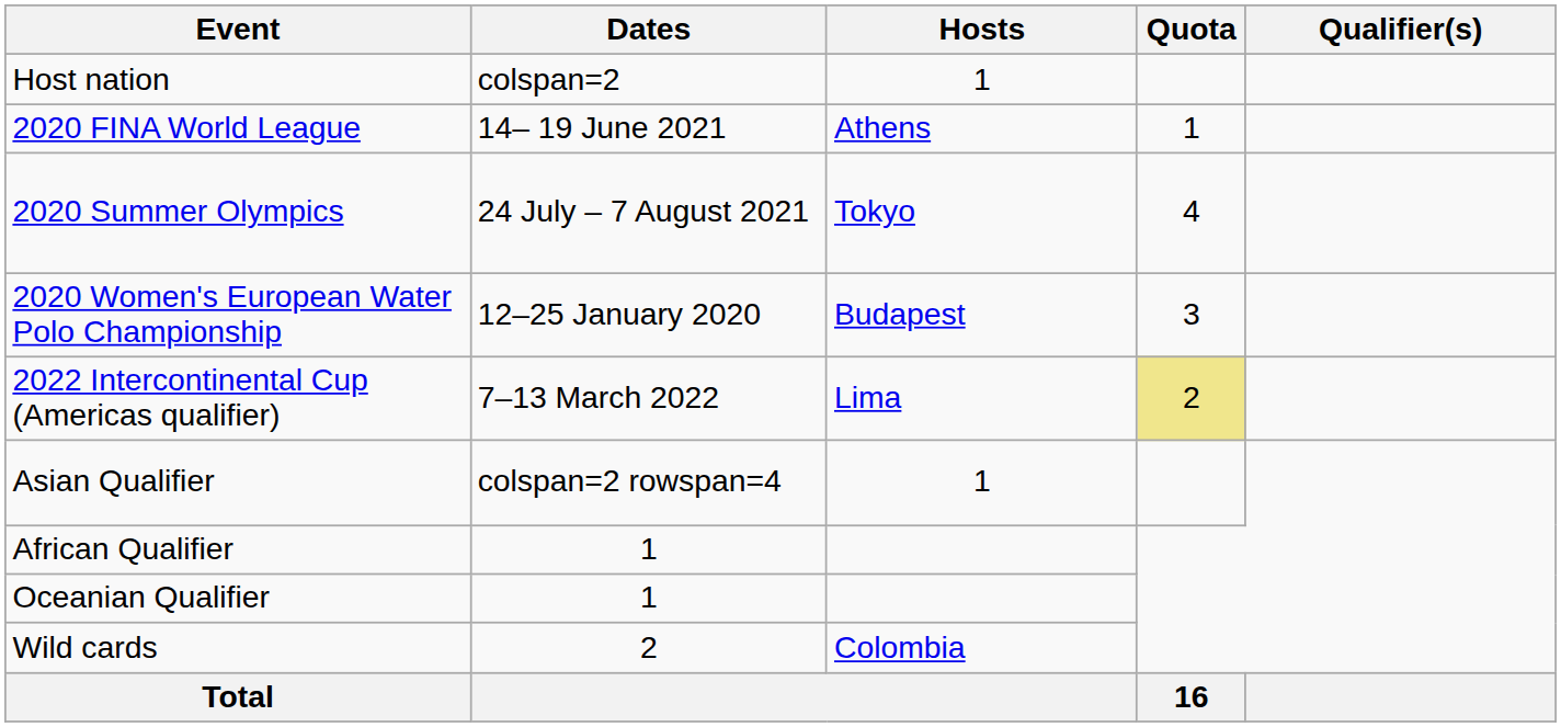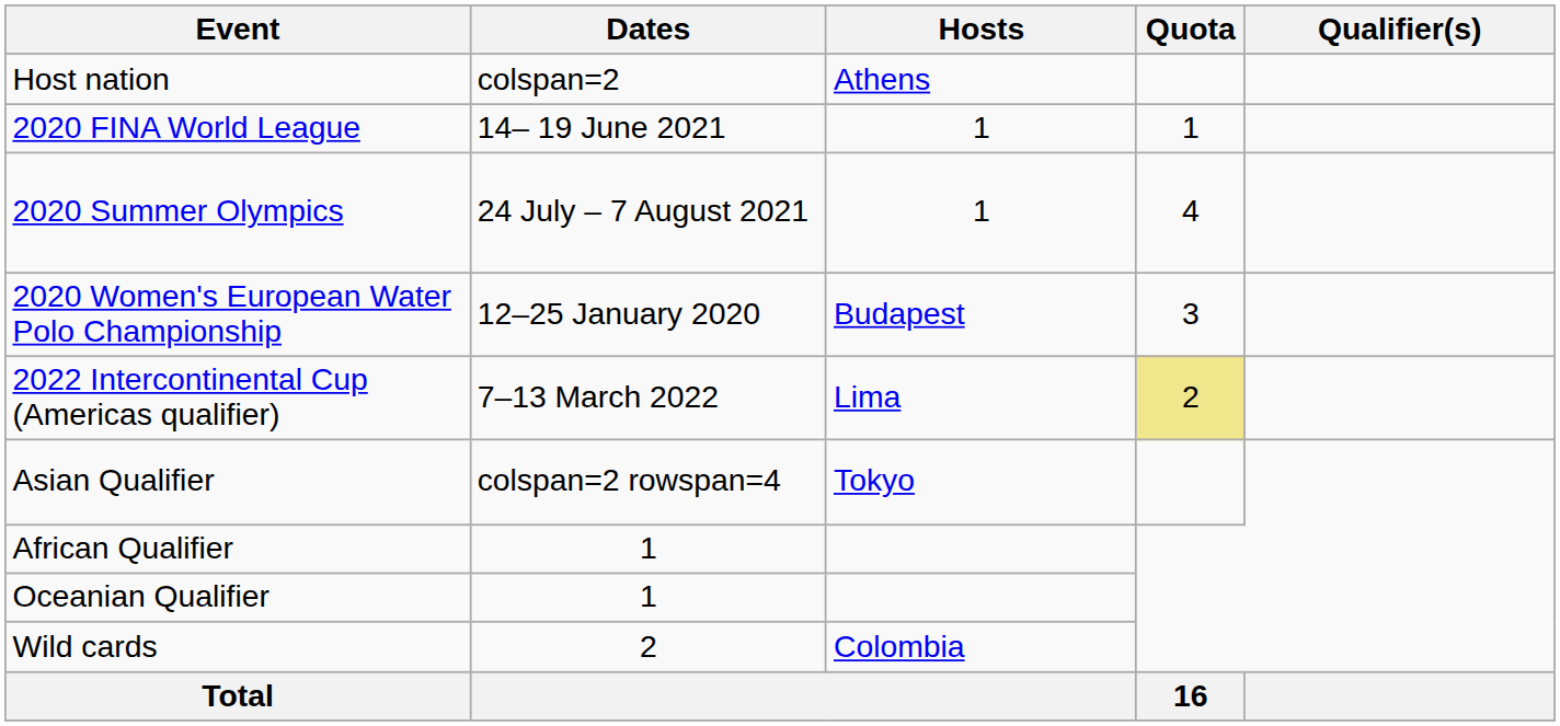Host nation | Hosts: 1 -> Athens
2020 FINA World League | Hosts: Athens -> 1
2020 Summer Olympics | Hosts: Tokyo -> 1
Asian Qualifier | Hosts: 1 -> Tokyo
